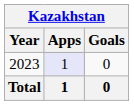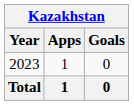2023 | Apps: lavender background -> no background
